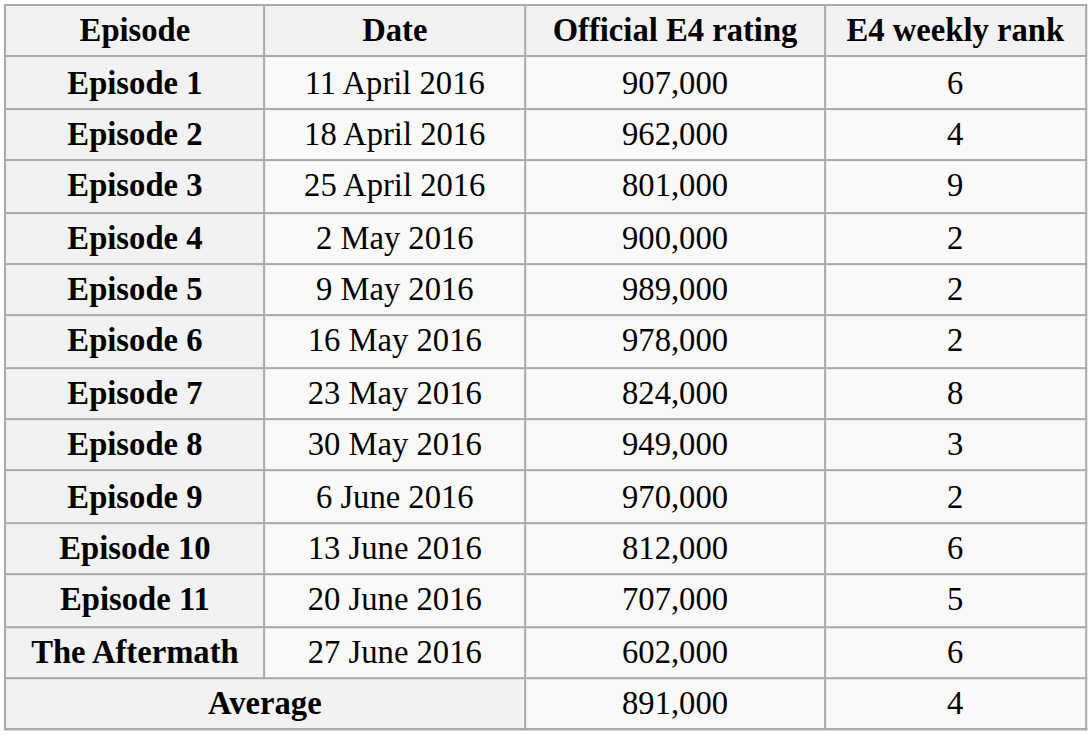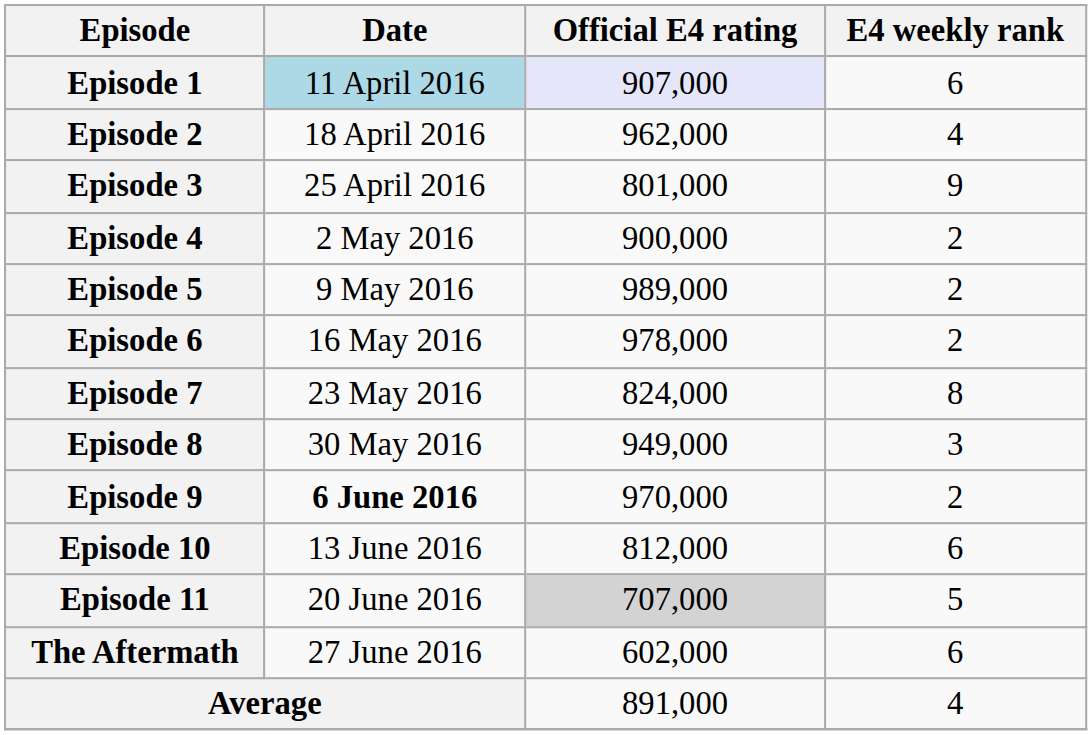Episode 1 | Date: no background -> lightblue background
Episode 1 | Official E4 rating: no background -> lavender background
Episode 9 | Date: normal -> bold
Episode 11 | Official E4 rating: no background -> lightgrey background
